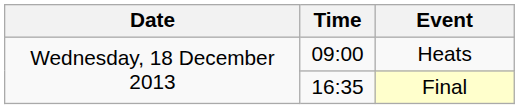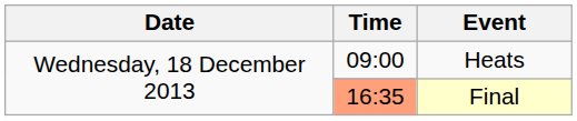Final | Time: no background -> lightsalmon background
